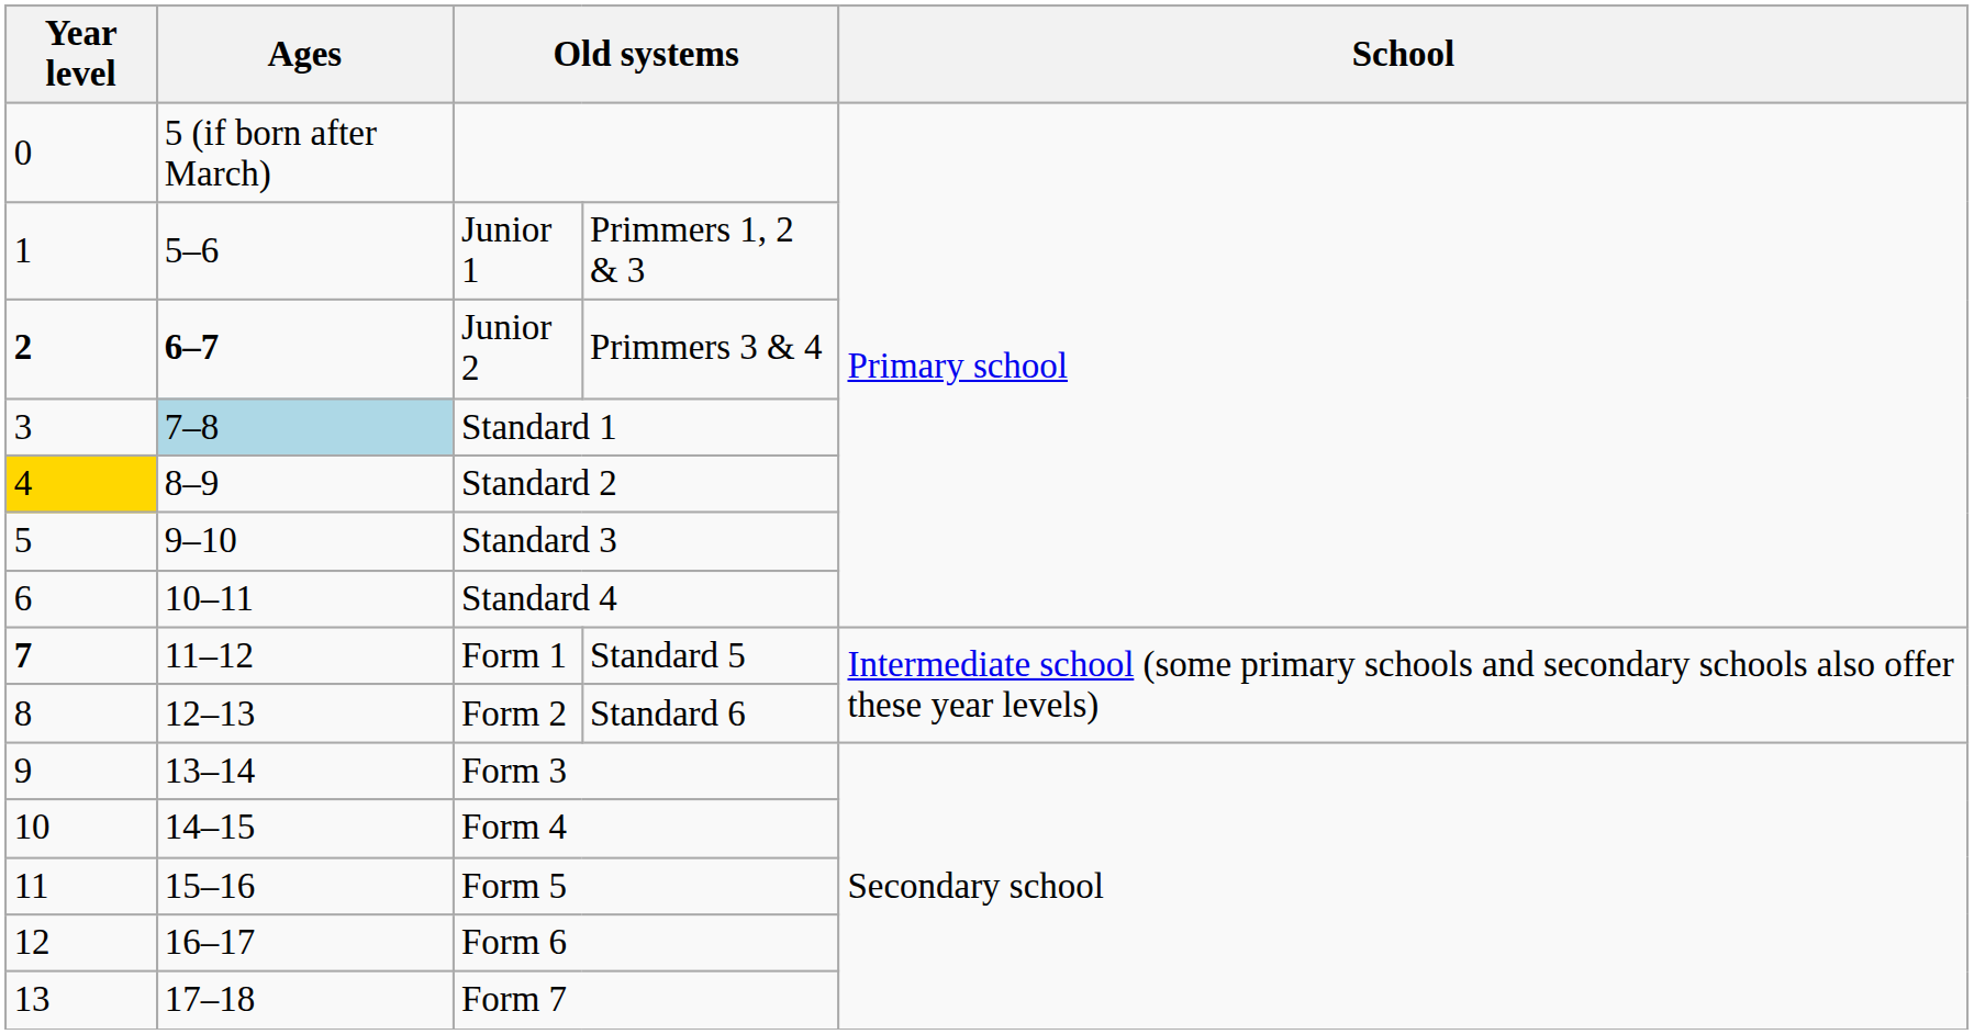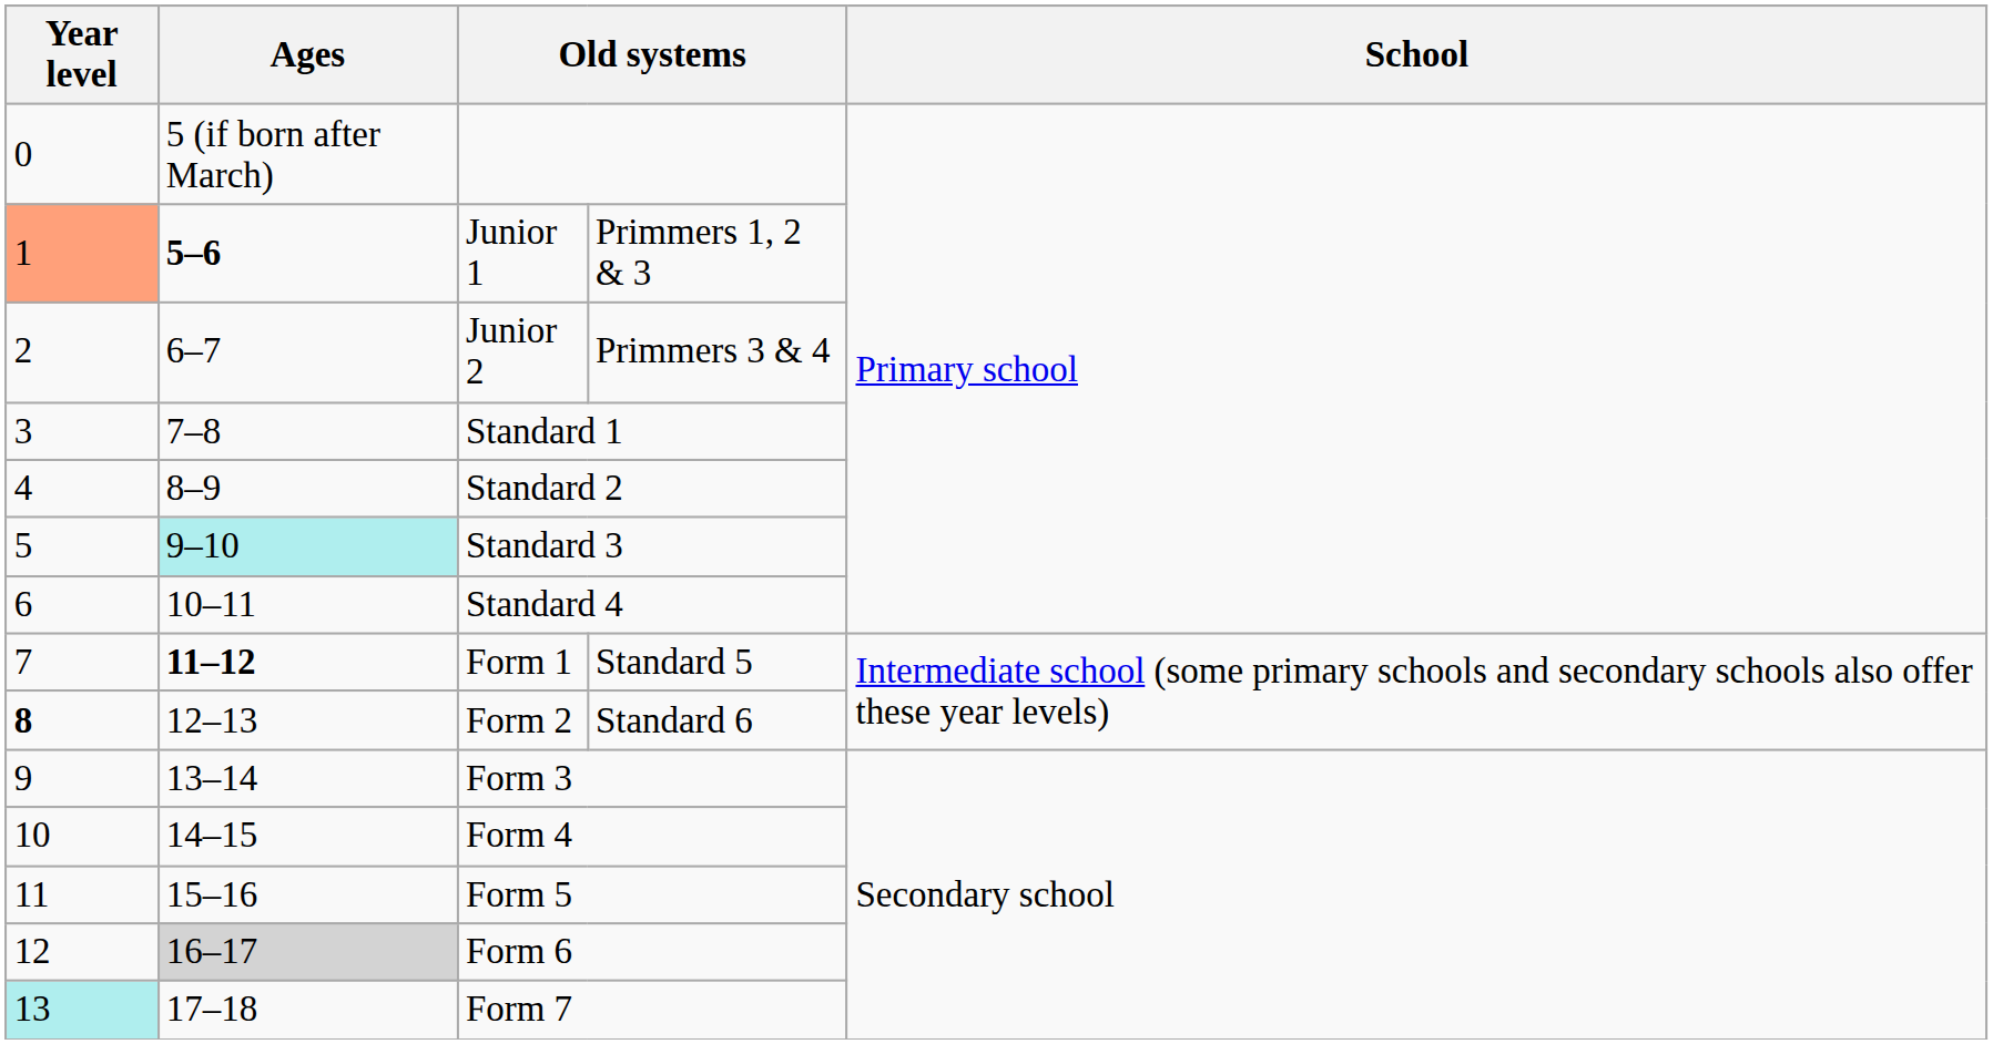Junior 1 | Year level: no background -> lightsalmon background
Junior 1 | Ages: normal -> bold
Junior 2 | Year level: bold -> normal
Junior 2 | Ages: bold -> normal
Standard 1 | Ages: lightblue background -> no background
Standard 2 | Year level: gold background -> no background
Standard 3 | Ages: no background -> paleturquoise background
Form 1 | Year level: bold -> normal
Form 1 | Ages: normal -> bold
Form 2 | Year level: normal -> bold
Form 6 | Ages: no background -> lightgrey background
Form 7 | Year level: no background -> paleturquoise background
